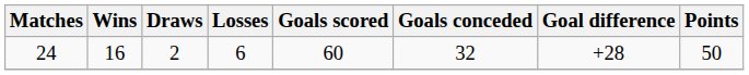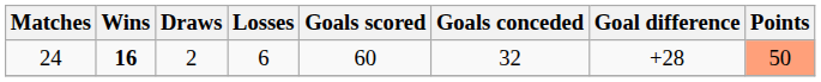24 | Wins: normal -> bold
24 | Points: no background -> lightsalmon background
